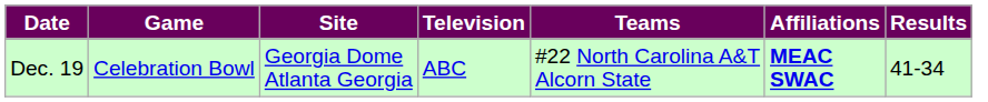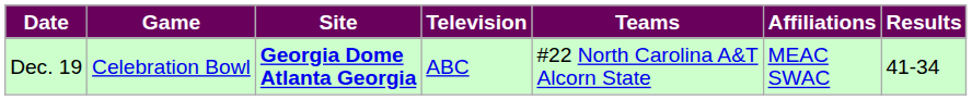Dec. 19 | Site: normal -> bold
Dec. 19 | Affiliations: bold -> normal
